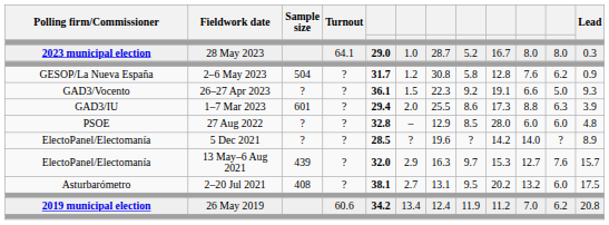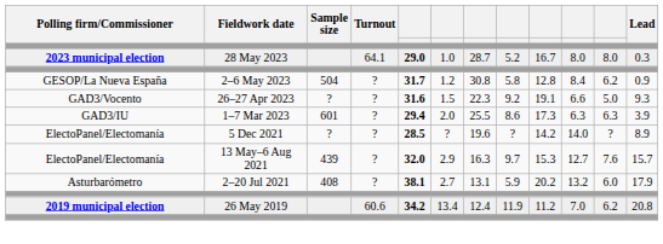2–6 May 2023 | column 10: 7.6 -> 8.4
26–27 Apr 2023 | column 5: 36.1 -> 31.6
1–7 Mar 2023 | column 10: 8.8 -> 6.3
- row: PSOE | 27 Aug 2022 | ? | ? | 32.8 | – | 12.9 | 8.5 | 28.0 | 6.0 | 6.0 | 4.8
2–20 Jul 2021 | column 8: 9.5 -> 5.9
2–20 Jul 2021 | Lead: 17.5 -> 17.9
